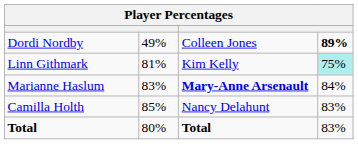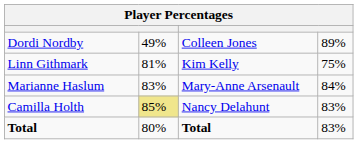Dordi Nordby | column 4: bold -> normal
Linn Githmark | column 4: paleturquoise background -> no background
Marianne Haslum | column 3: bold -> normal
Camilla Holth | column 2: no background -> khaki background
